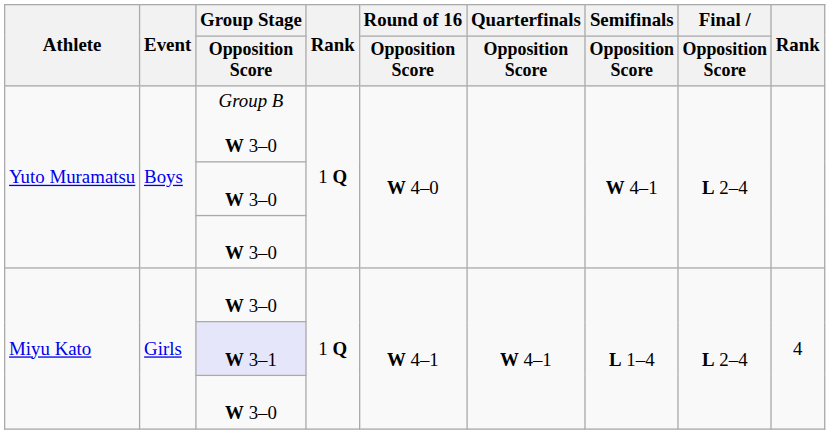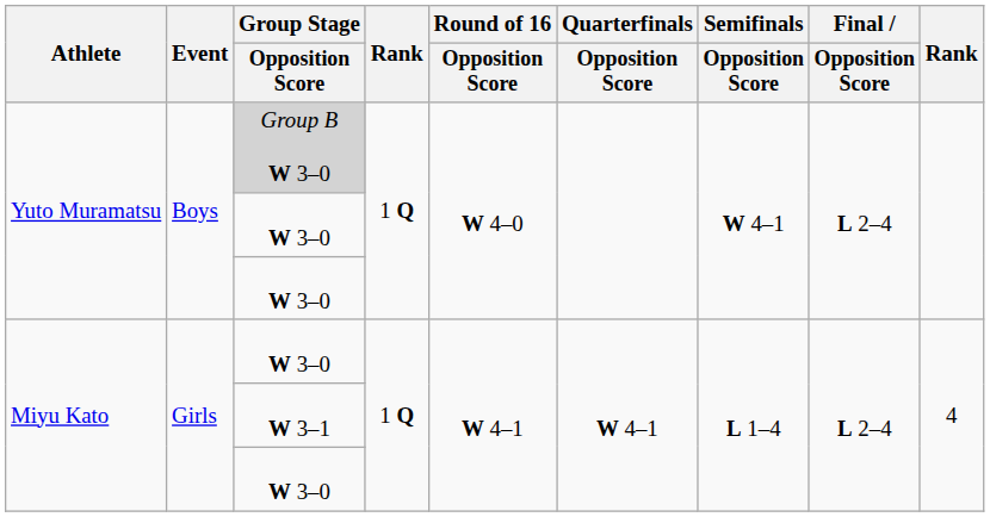Group B W 3–0 | Group Stage / Opposition Score: no background -> lightgrey background
W 3–1 | Group Stage / Opposition Score: lavender background -> no background
